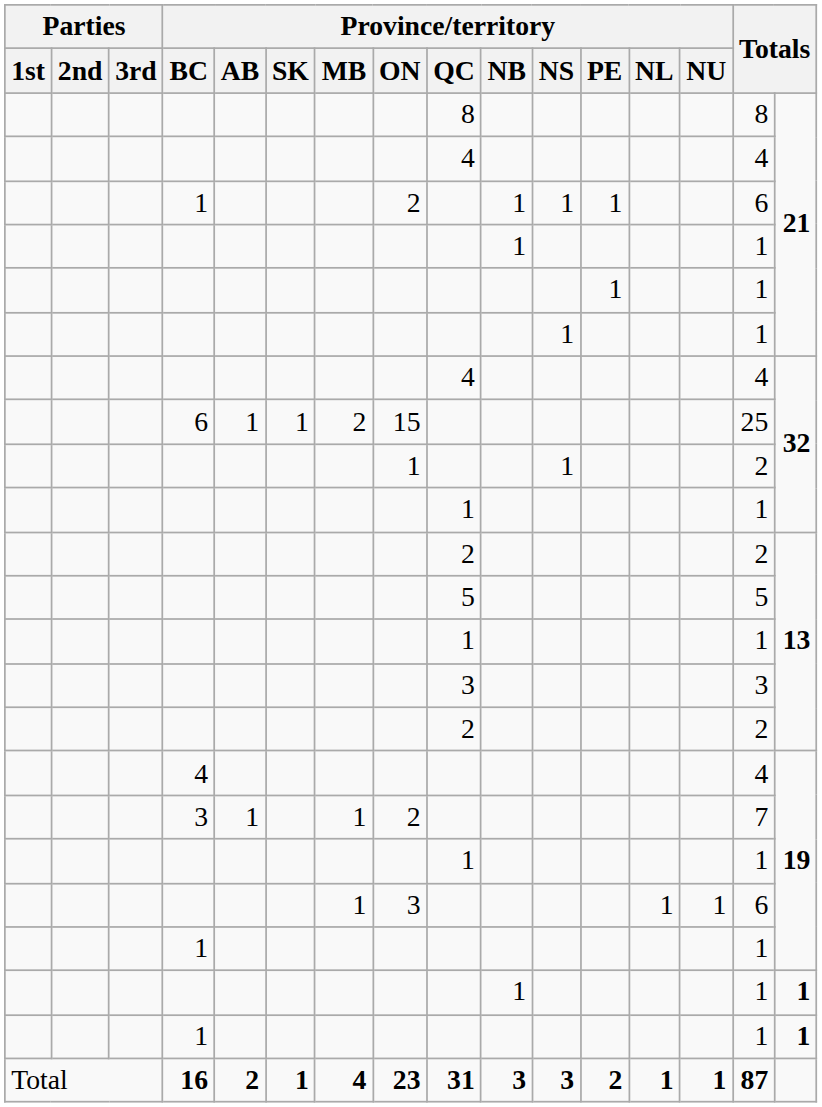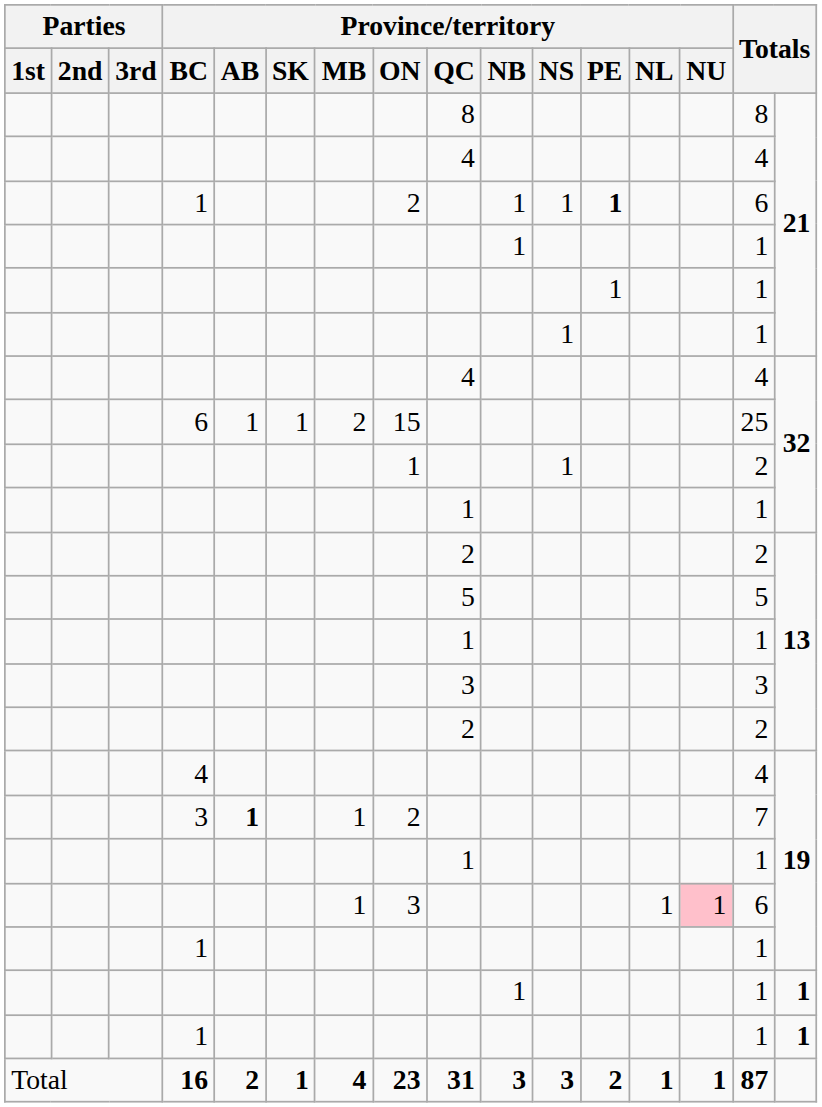row 5 | Province/territory / PE: normal -> bold
row 19 | Province/territory / AB: normal -> bold
row 21 | Province/territory / NU: no background -> pink background
